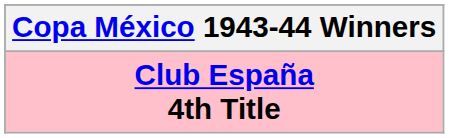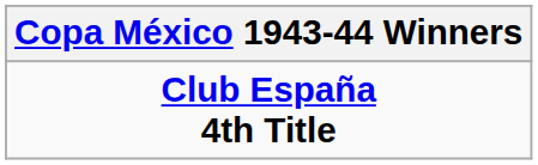row 2 | column 1: pink background -> no background
